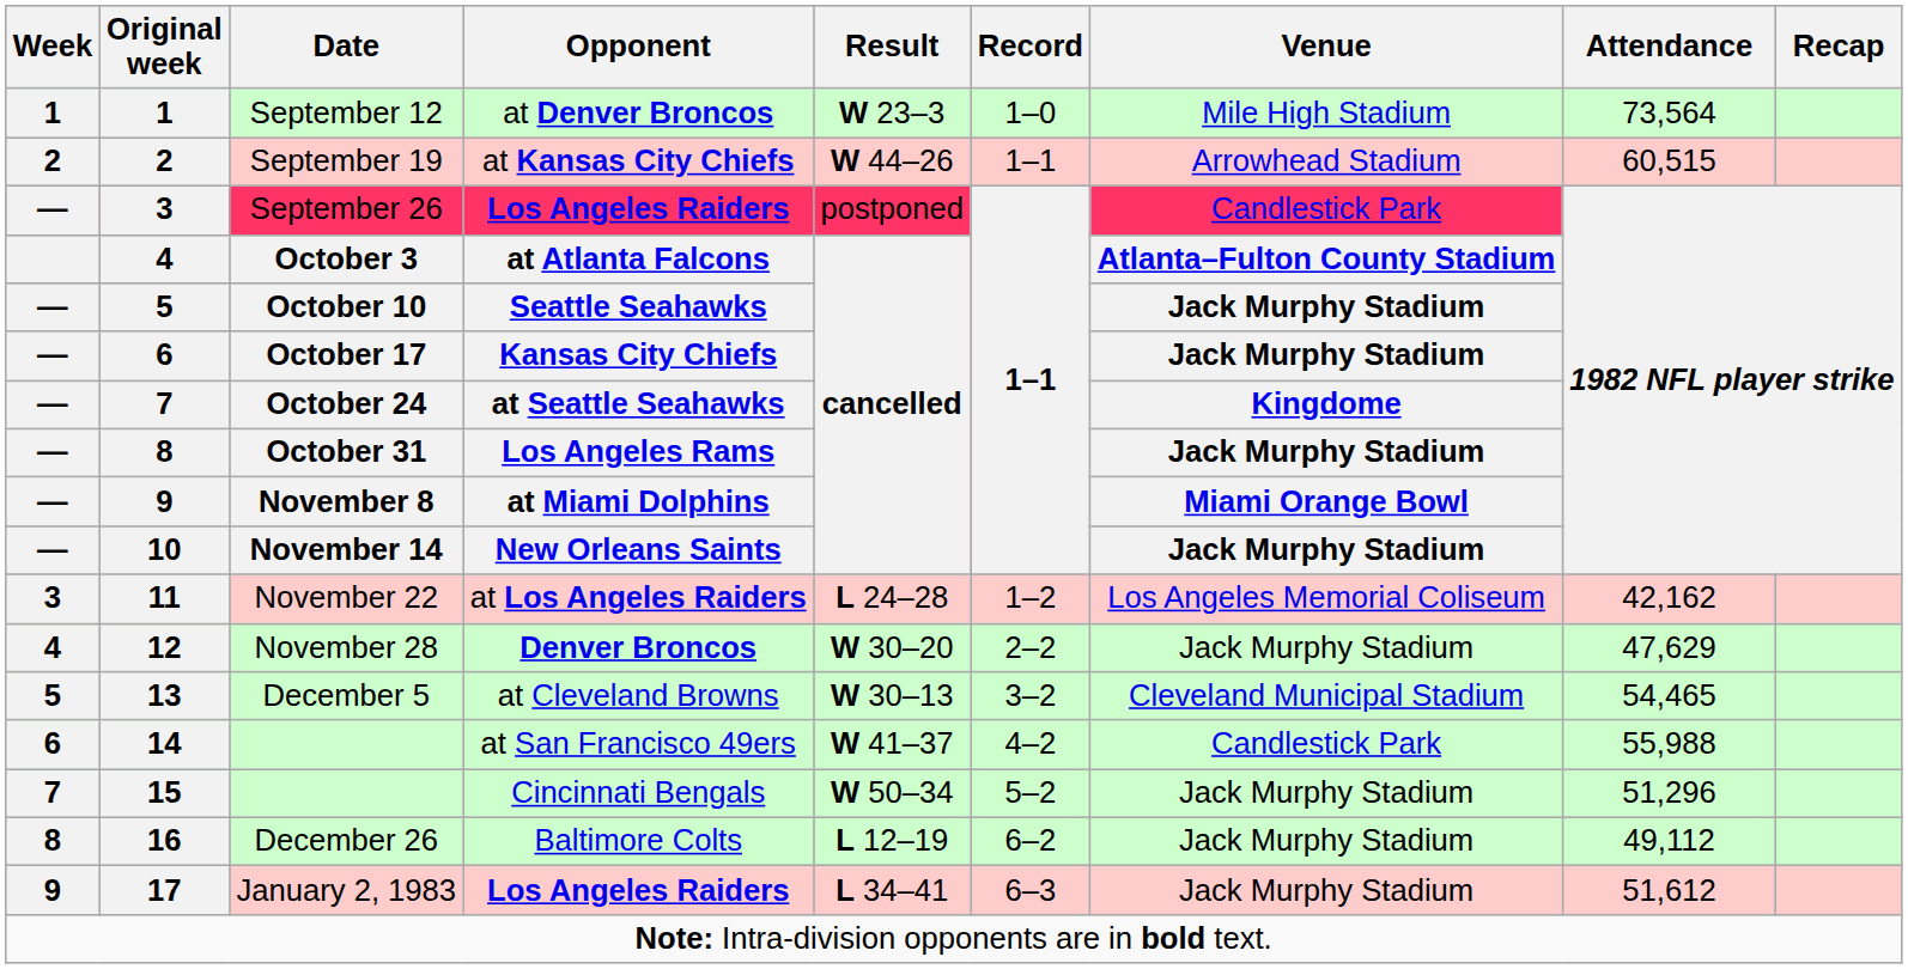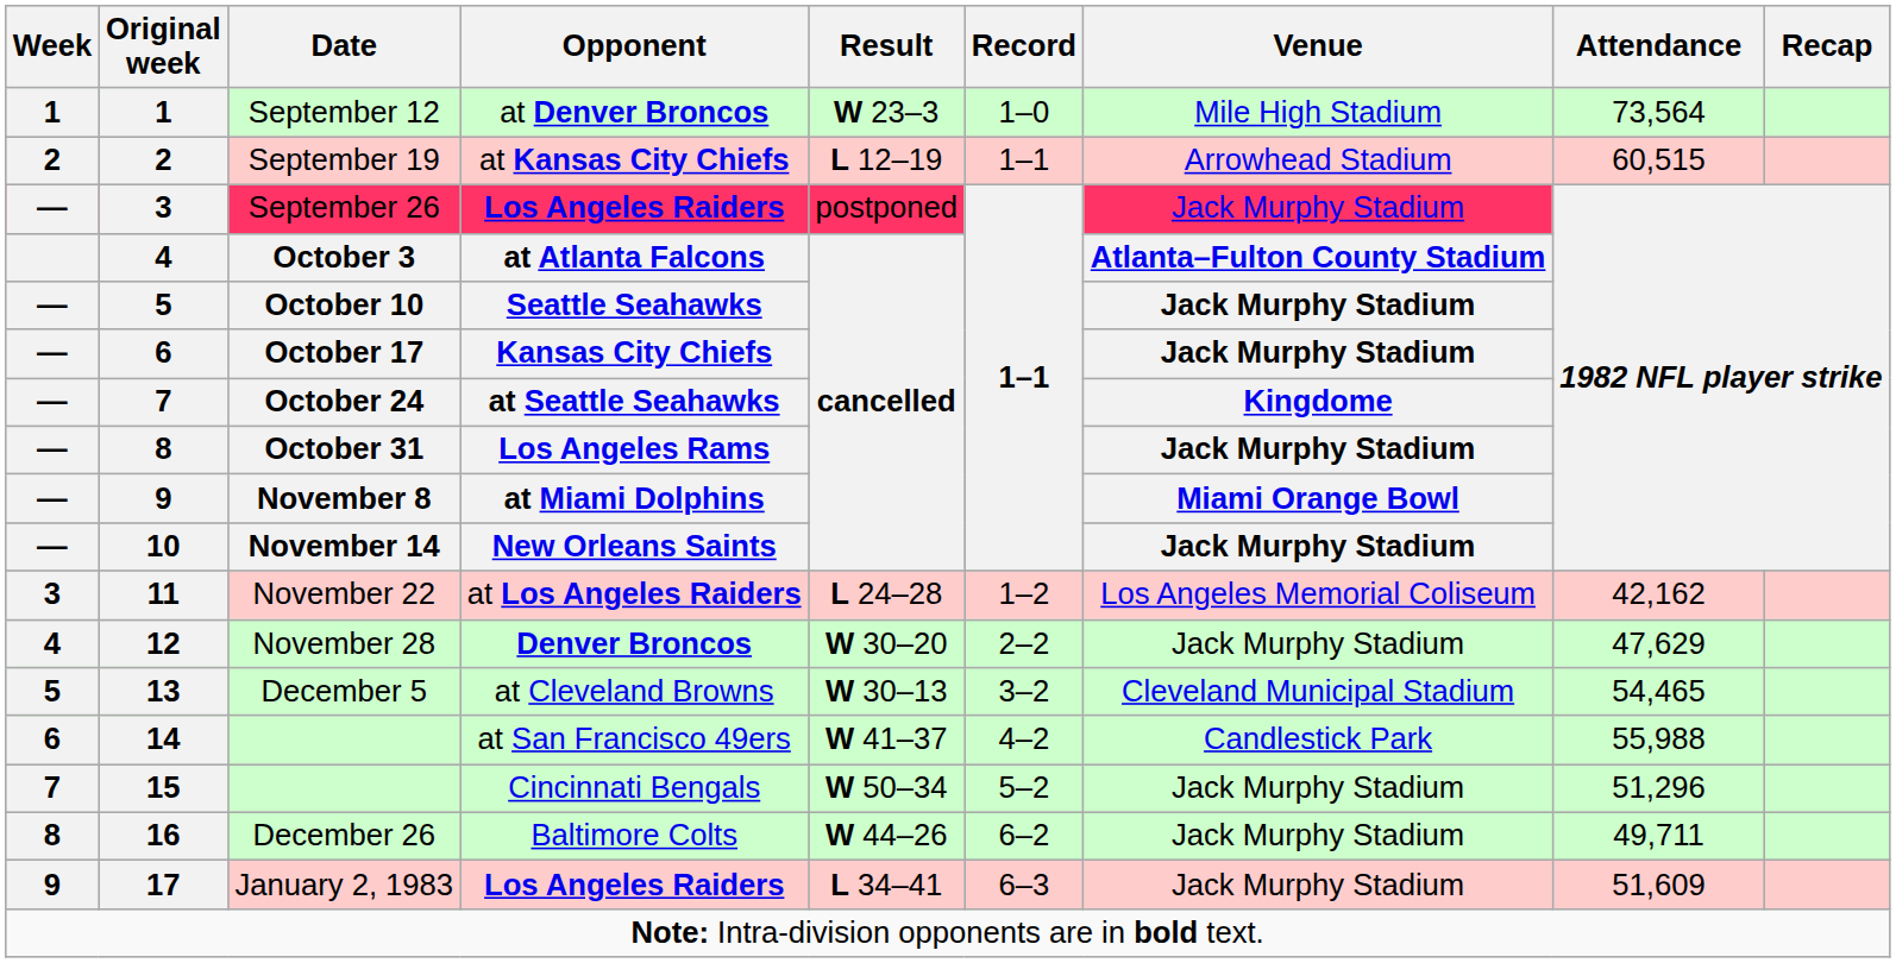September 19 | Result: W 44–26 -> L 12–19
September 26 | Venue: Candlestick Park -> Jack Murphy Stadium
December 26 | Result: L 12–19 -> W 44–26
December 26 | Attendance: 49,112 -> 49,711
January 2, 1983 | Attendance: 51,612 -> 51,609
